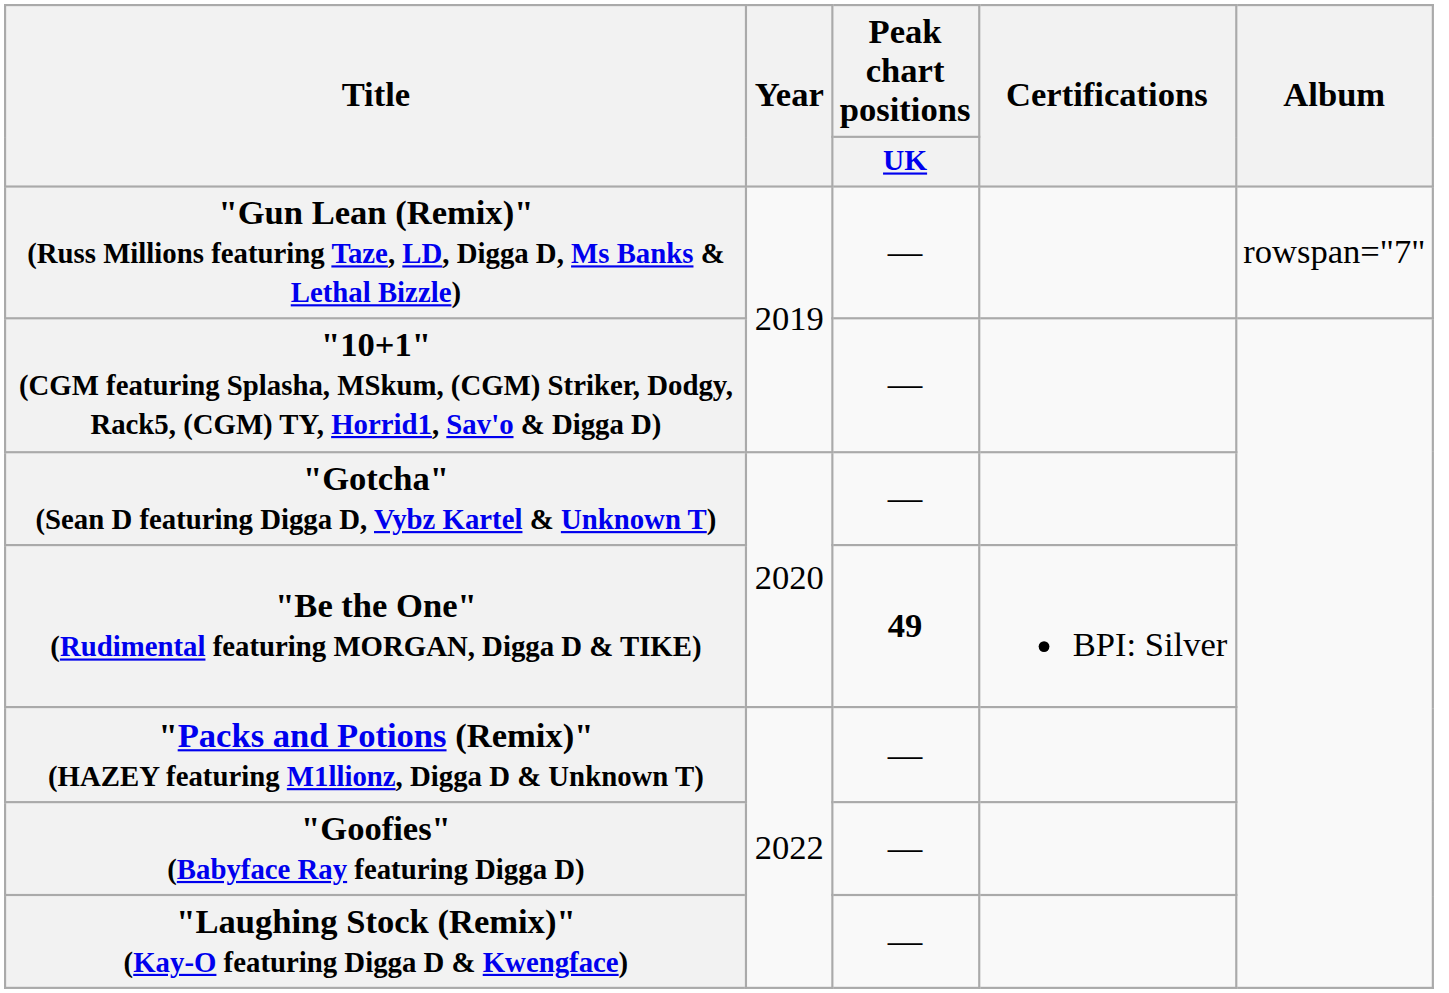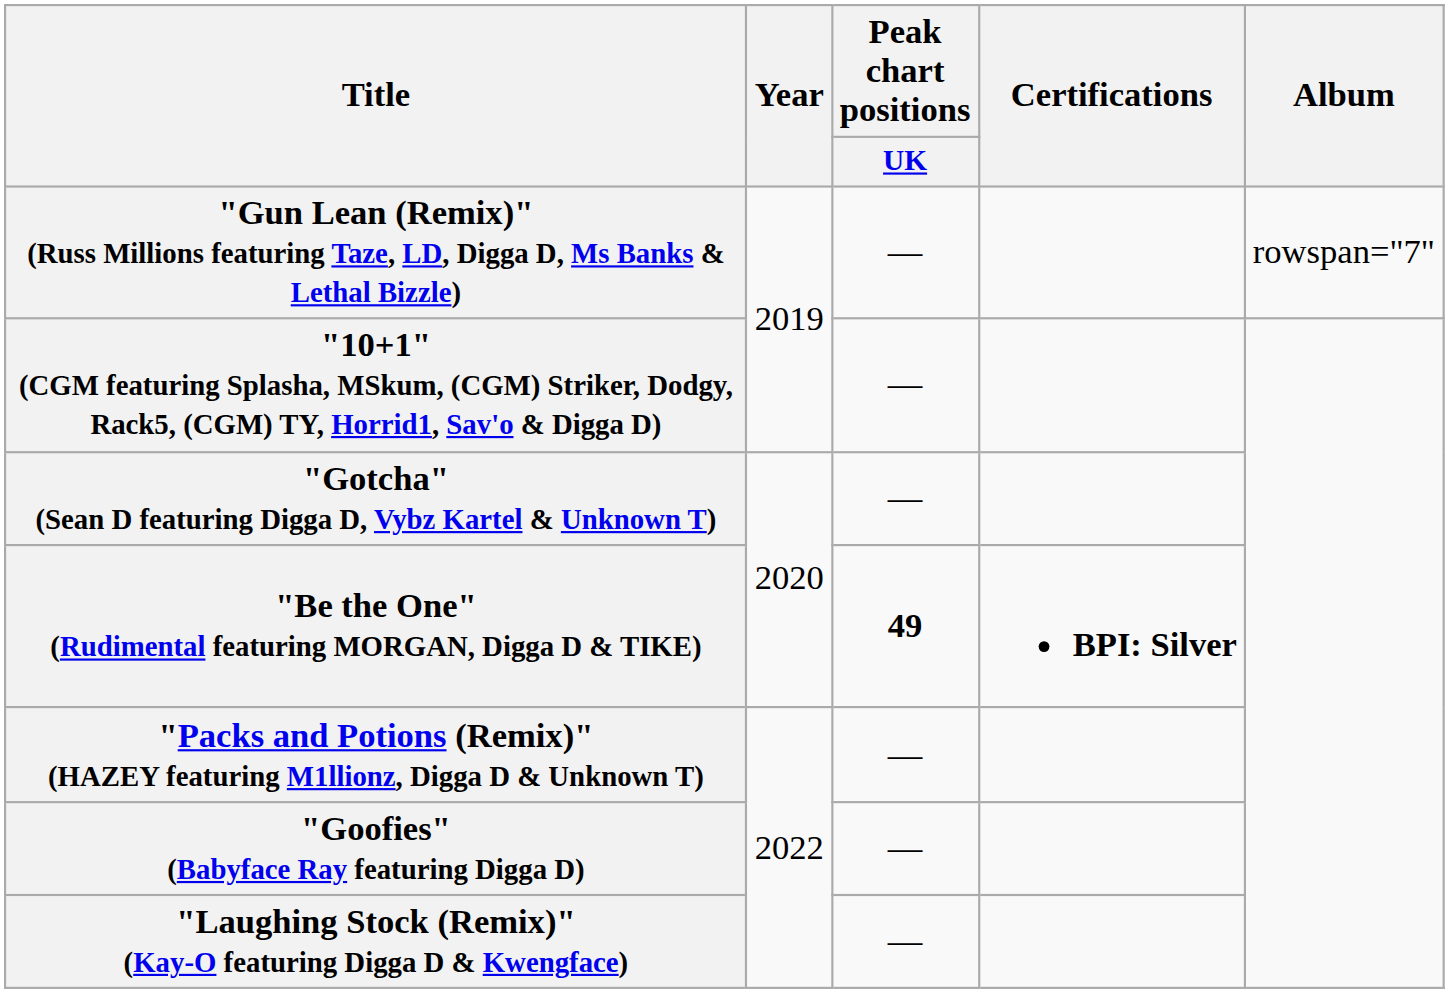"Be the One" (Rudimental featuring MORGAN, Digga D & TIKE) | Certifications: normal -> bold
